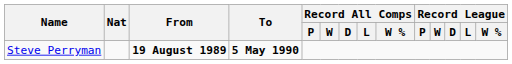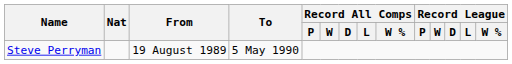Steve Perryman | From: bold -> normal
Steve Perryman | To: bold -> normal
